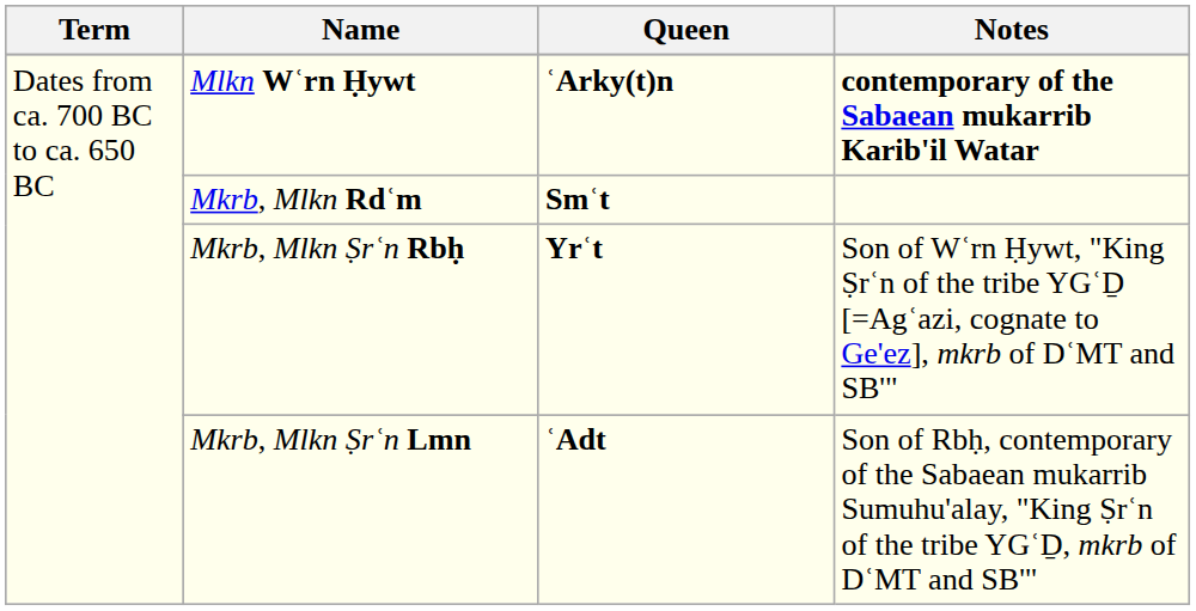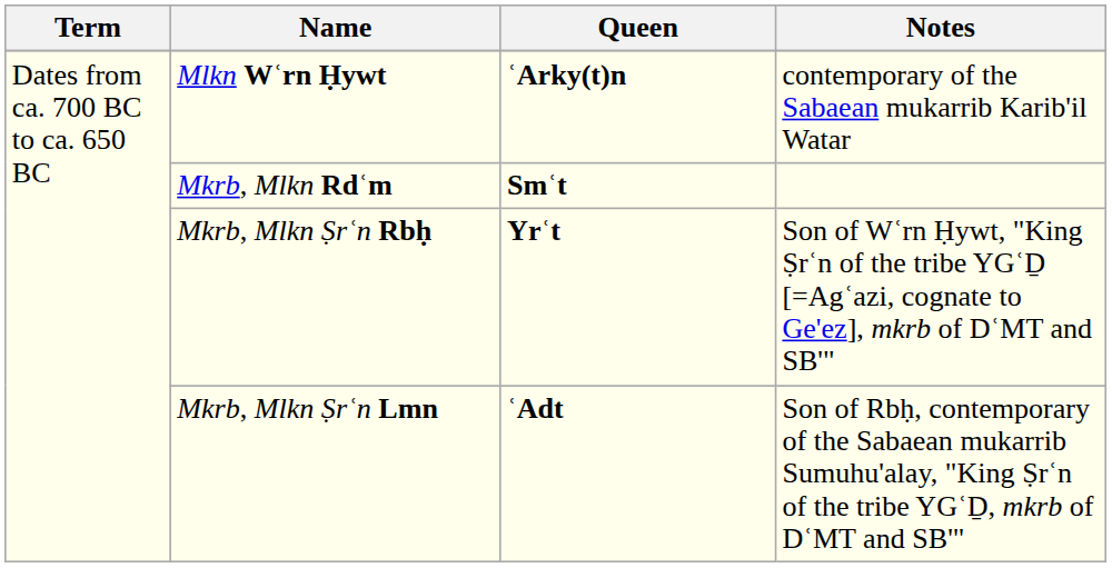Mlkn Wʿrn Ḥywt | Notes: bold -> normal
